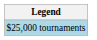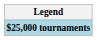row 2 | column 1: normal -> bold
